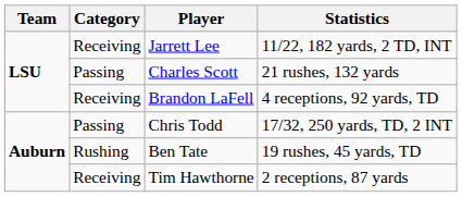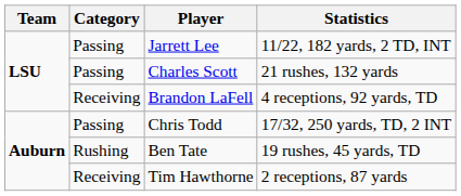Jarrett Lee | Category: Receiving -> Passing
